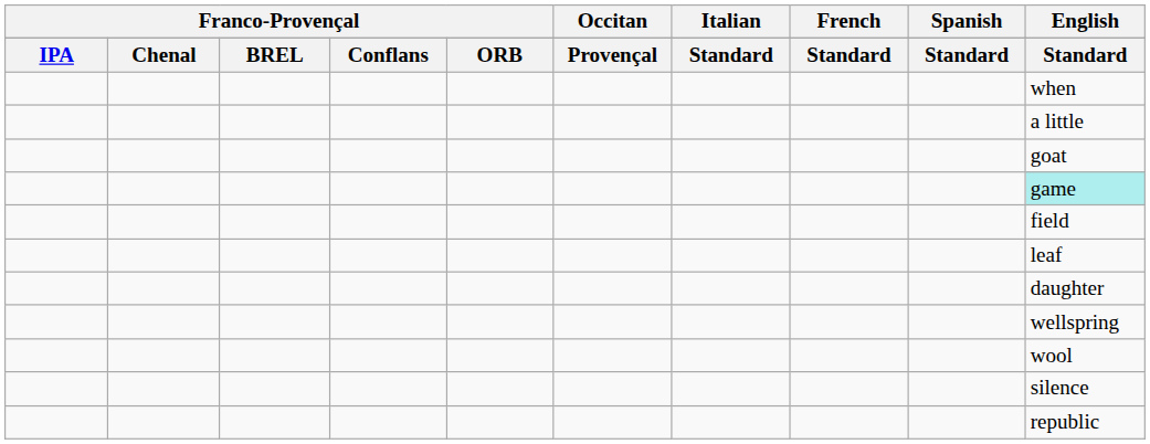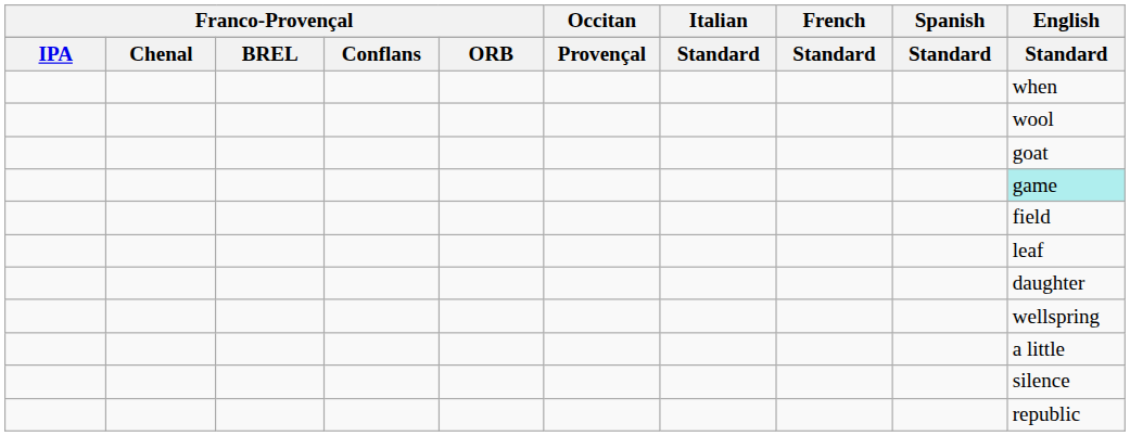row 4 | English: a little -> wool
row 11 | English: wool -> a little
